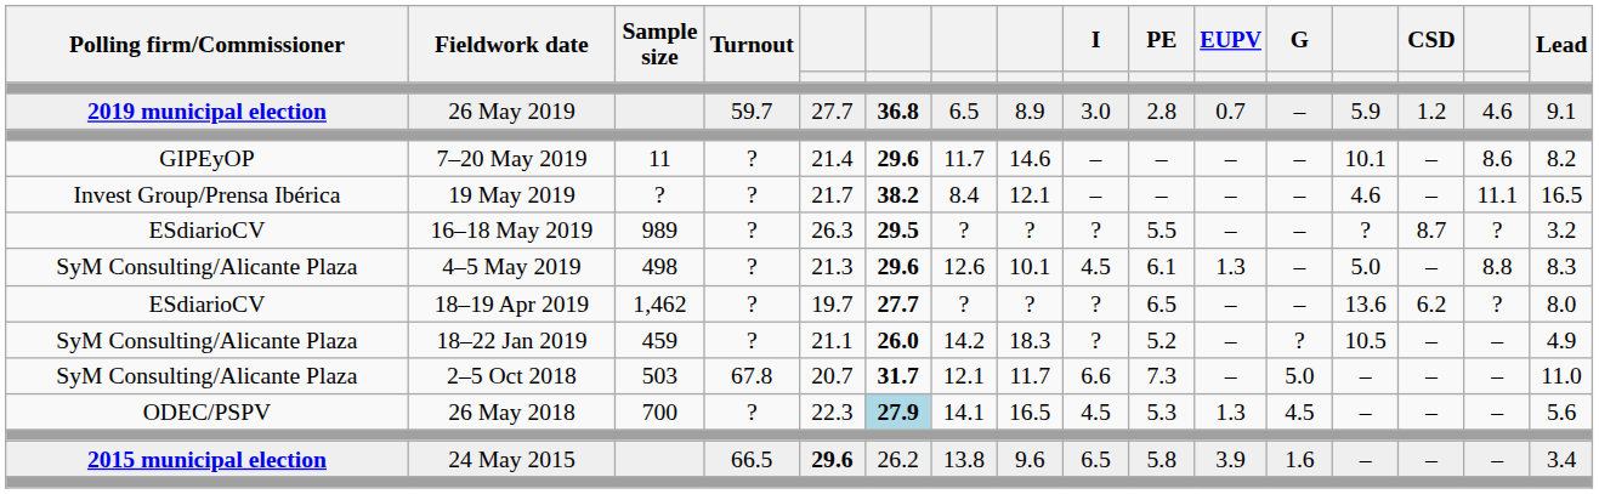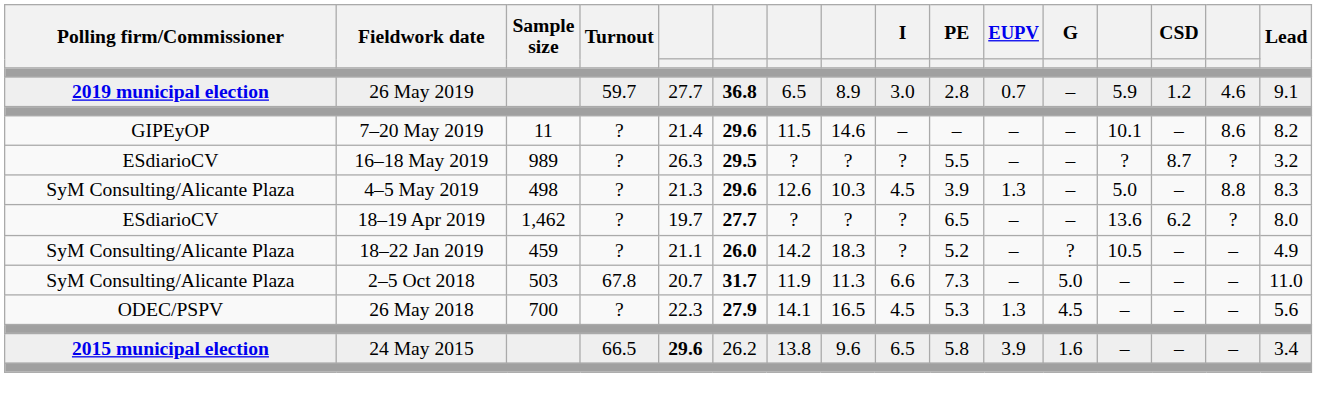7–20 May 2019 | column 7: 11.7 -> 11.5
- row: Invest Group/Prensa Ibérica | 19 May 2019 | ? | ? | 21.7 | 38.2 | 8.4 | 12.1 | – | – | – | – | 4.6 | – | 11.1 | 16.5
4–5 May 2019 | column 8: 10.1 -> 10.3
4–5 May 2019 | PE: 6.1 -> 3.9
2–5 Oct 2018 | column 7: 12.1 -> 11.9
2–5 Oct 2018 | column 8: 11.7 -> 11.3
26 May 2018 | column 6: lightblue background -> no background
